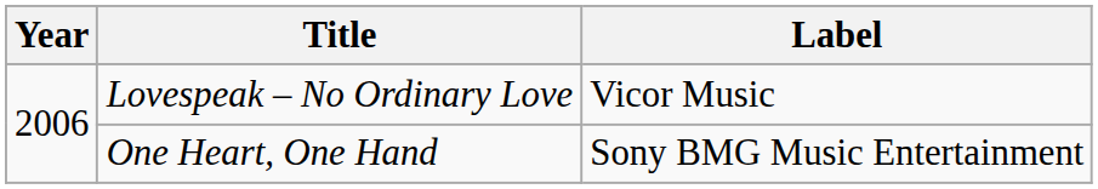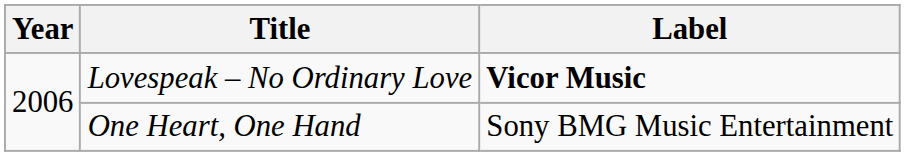Lovespeak – No Ordinary Love | Label: normal -> bold
